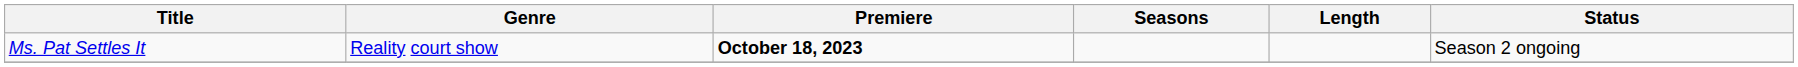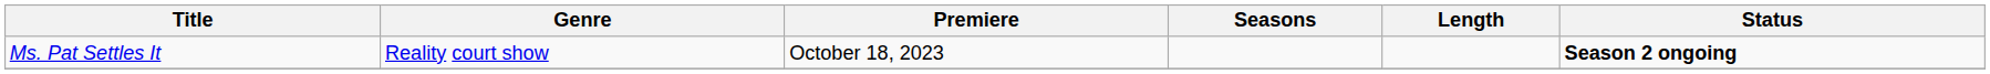Ms. Pat Settles It | Premiere: bold -> normal
Ms. Pat Settles It | Status: normal -> bold
